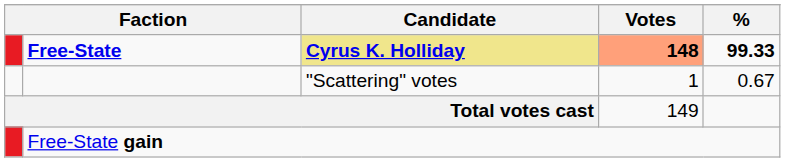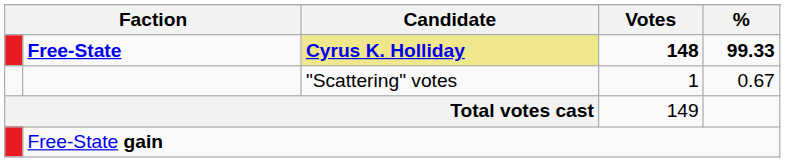Free-State | Votes: lightsalmon background -> no background
